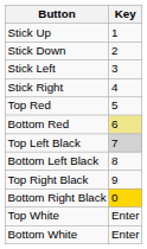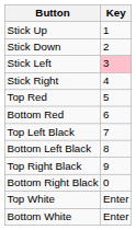Stick Left | Key: no background -> pink background
Bottom Red | Key: khaki background -> no background
Top Left Black | Key: lightgrey background -> no background
Bottom Right Black | Key: gold background -> no background
